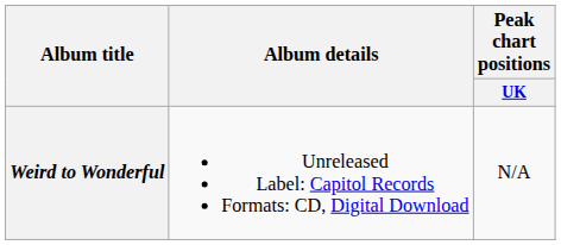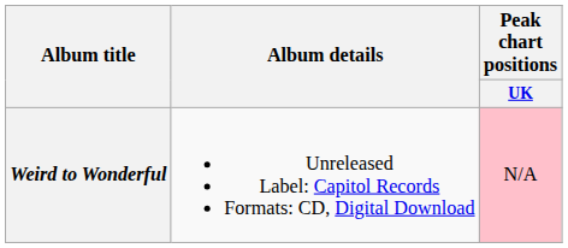Weird to Wonderful | Peak chart positions / UK: no background -> pink background
